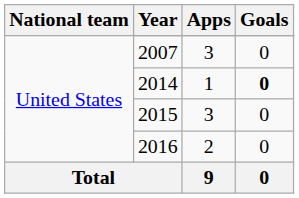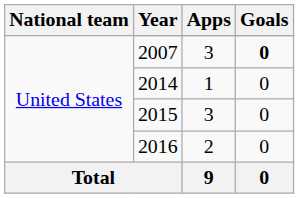2007 | Goals: normal -> bold
2014 | Goals: bold -> normal
